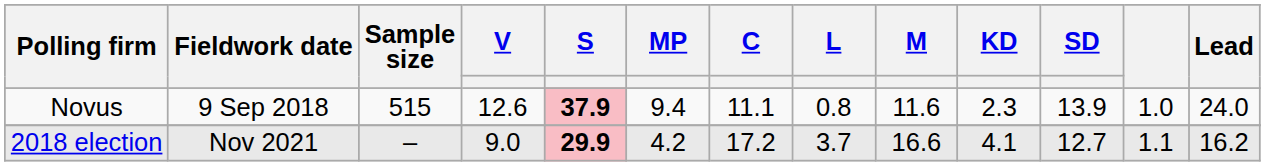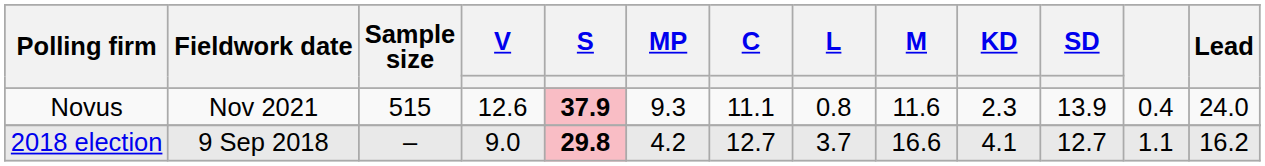Novus | Fieldwork date: 9 Sep 2018 -> Nov 2021
Novus | MP: 9.4 -> 9.3
Novus | column 12: 1.0 -> 0.4
2018 election | Fieldwork date: Nov 2021 -> 9 Sep 2018
2018 election | S: 29.9 -> 29.8
2018 election | C: 17.2 -> 12.7
